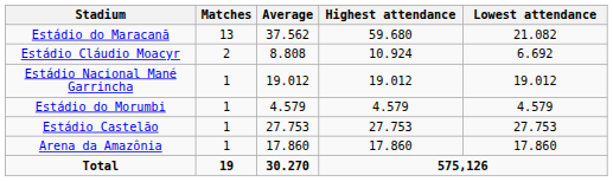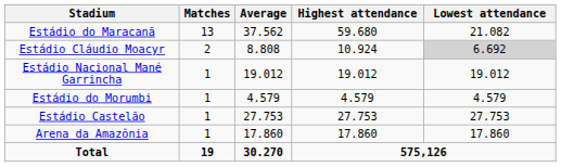Estádio Cláudio Moacyr | Lowest attendance: no background -> lightgrey background
